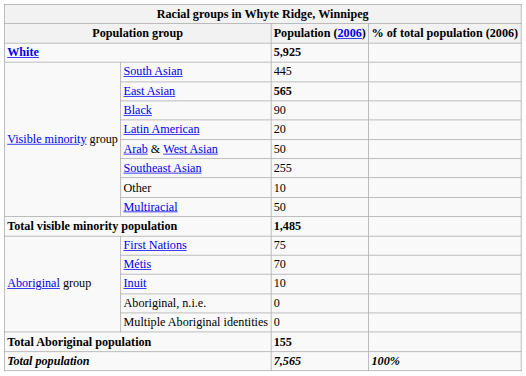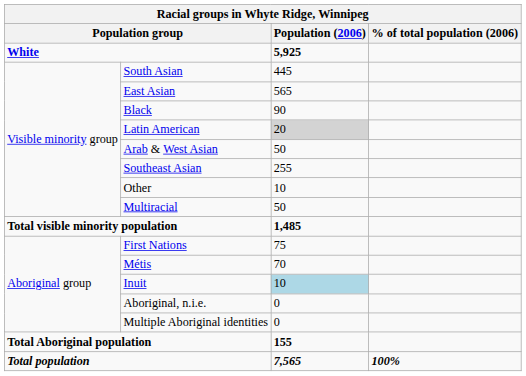East Asian | Population (2006): bold -> normal
Latin American | Population (2006): no background -> lightgrey background
Inuit | Population (2006): no background -> lightblue background
